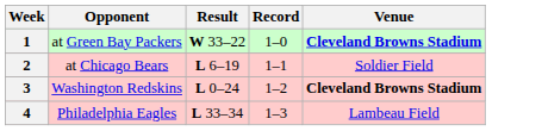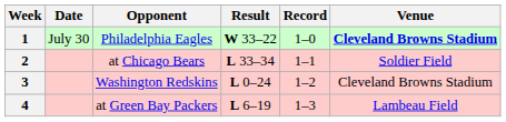+ column: Date | July 30
1 | Opponent: at Green Bay Packers -> Philadelphia Eagles
2 | Result: L 6–19 -> L 33–34
3 | Venue: bold -> normal
4 | Opponent: Philadelphia Eagles -> at Green Bay Packers
4 | Result: L 33–34 -> L 6–19
